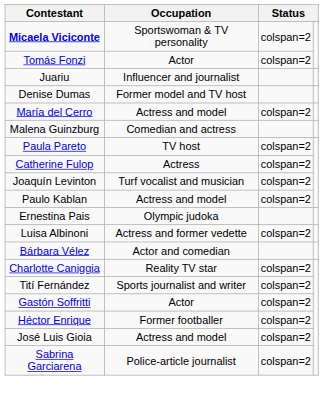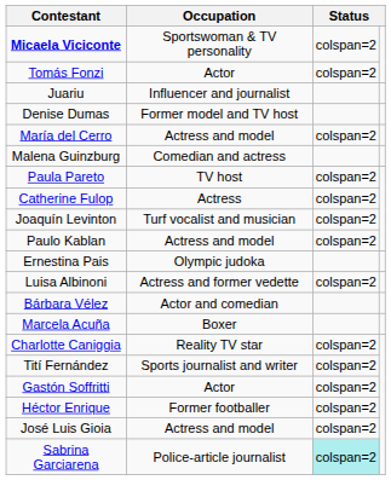+ row: Marcela Acuña | Boxer
Sabrina Garciarena | column 3: no background -> paleturquoise background
